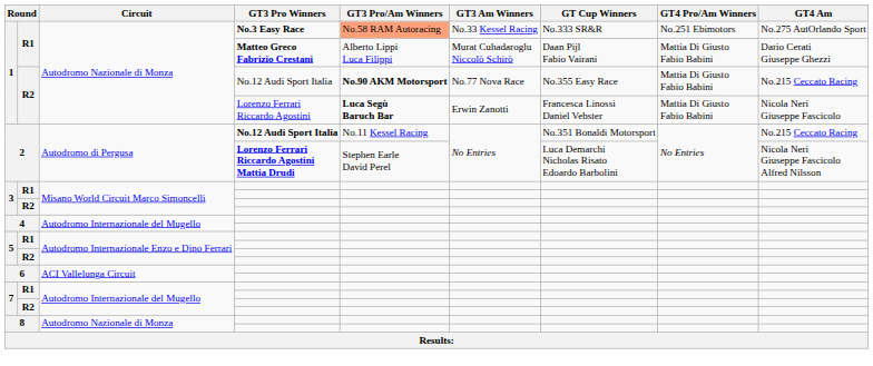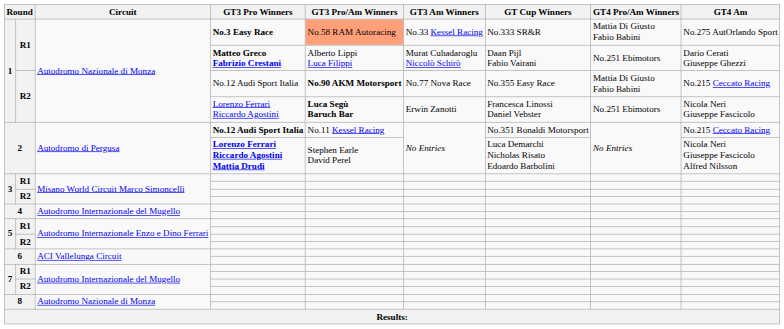row 2 | GT4 Pro/Am Winners: No.251 Ebimotors -> Mattia Di Giusto Fabio Babini
row 3 | GT4 Pro/Am Winners: Mattia Di Giusto Fabio Babini -> No.251 Ebimotors
row 5 | GT4 Pro/Am Winners: Mattia Di Giusto Fabio Babini -> No.251 Ebimotors
